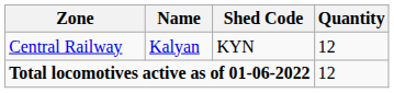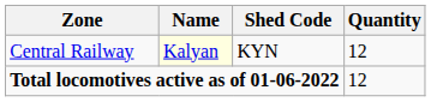Central Railway | Name: no background -> lightyellow background
